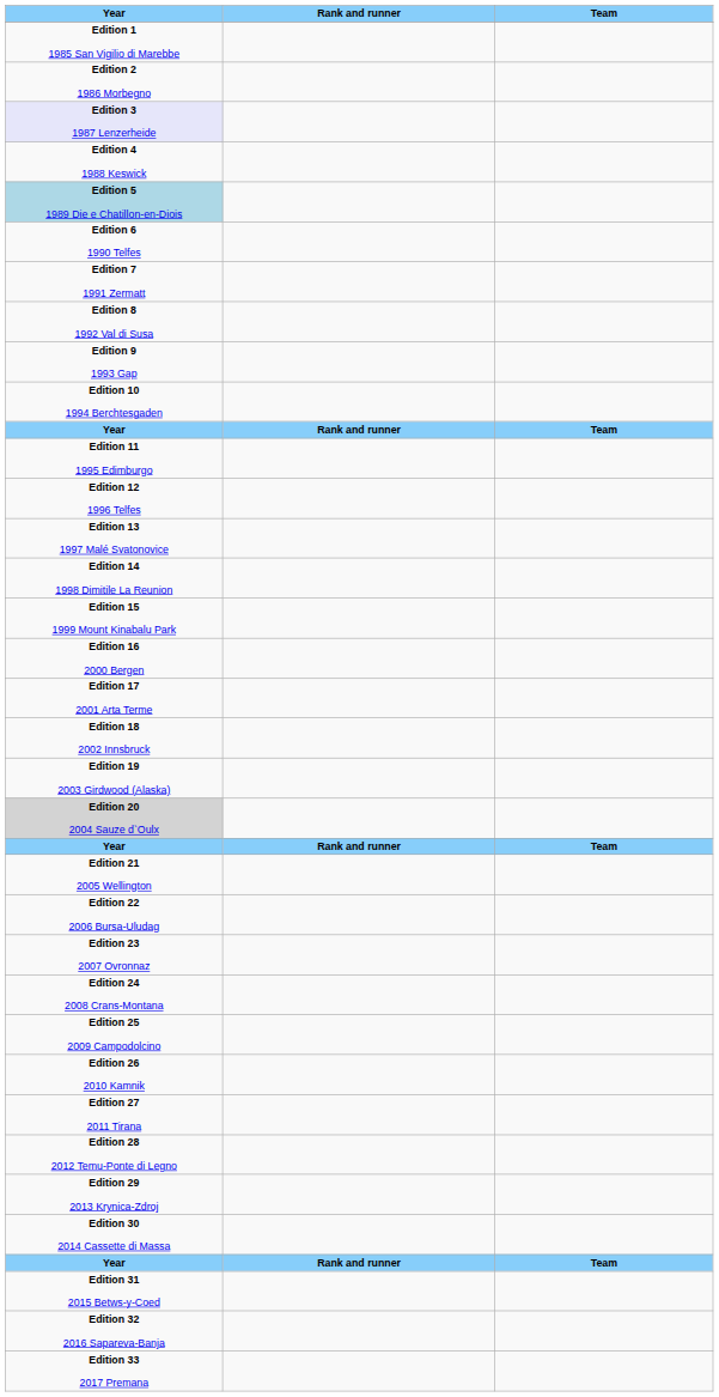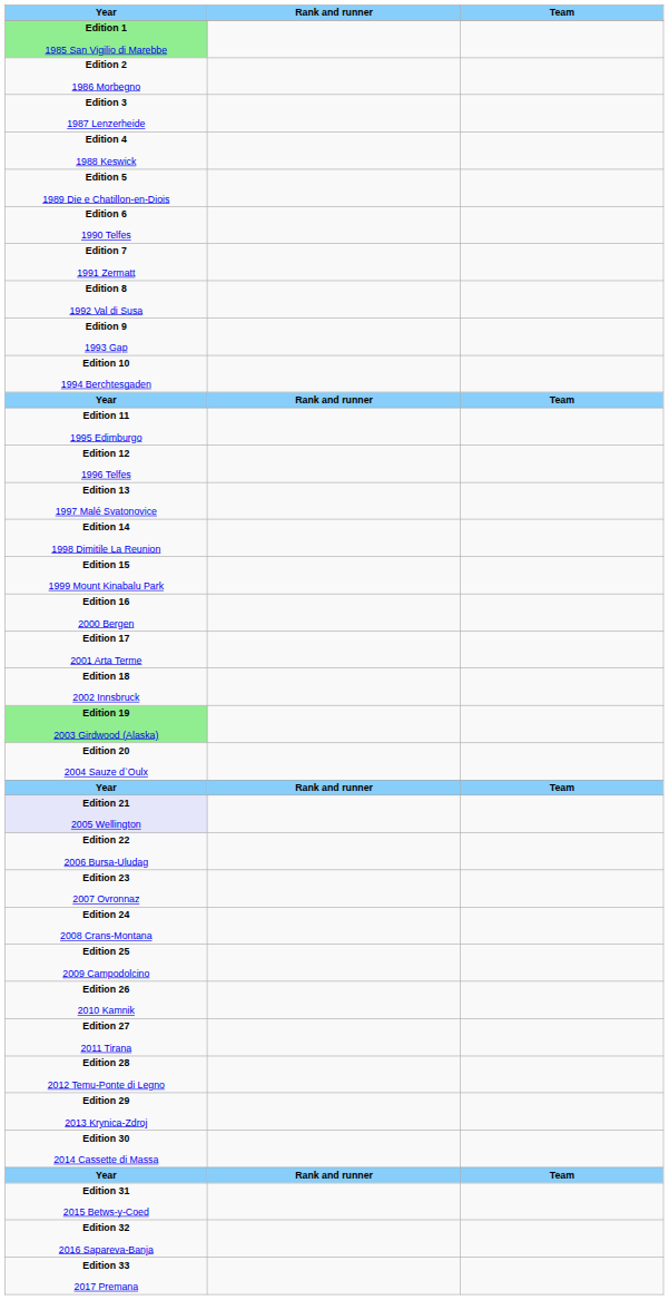Edition 1 1985 San Vigilio di Marebbe | Year: no background -> lightgreen background
Edition 3 1987 Lenzerheide | Year: lavender background -> no background
Edition 5 1989 Die e Chatillon-en-Diois | Year: lightblue background -> no background
Edition 19 2003 Girdwood (Alaska) | Year: no background -> lightgreen background
Edition 20 2004 Sauze d`Oulx | Year: lightgrey background -> no background
Edition 21 2005 Wellington | Year: no background -> lavender background
